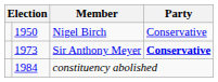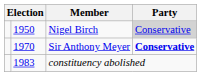Nigel Birch | Party: no background -> lightgrey background
Sir Anthony Meyer | column 2: 1973 -> 1970
constituency abolished | column 2: 1984 -> 1983
